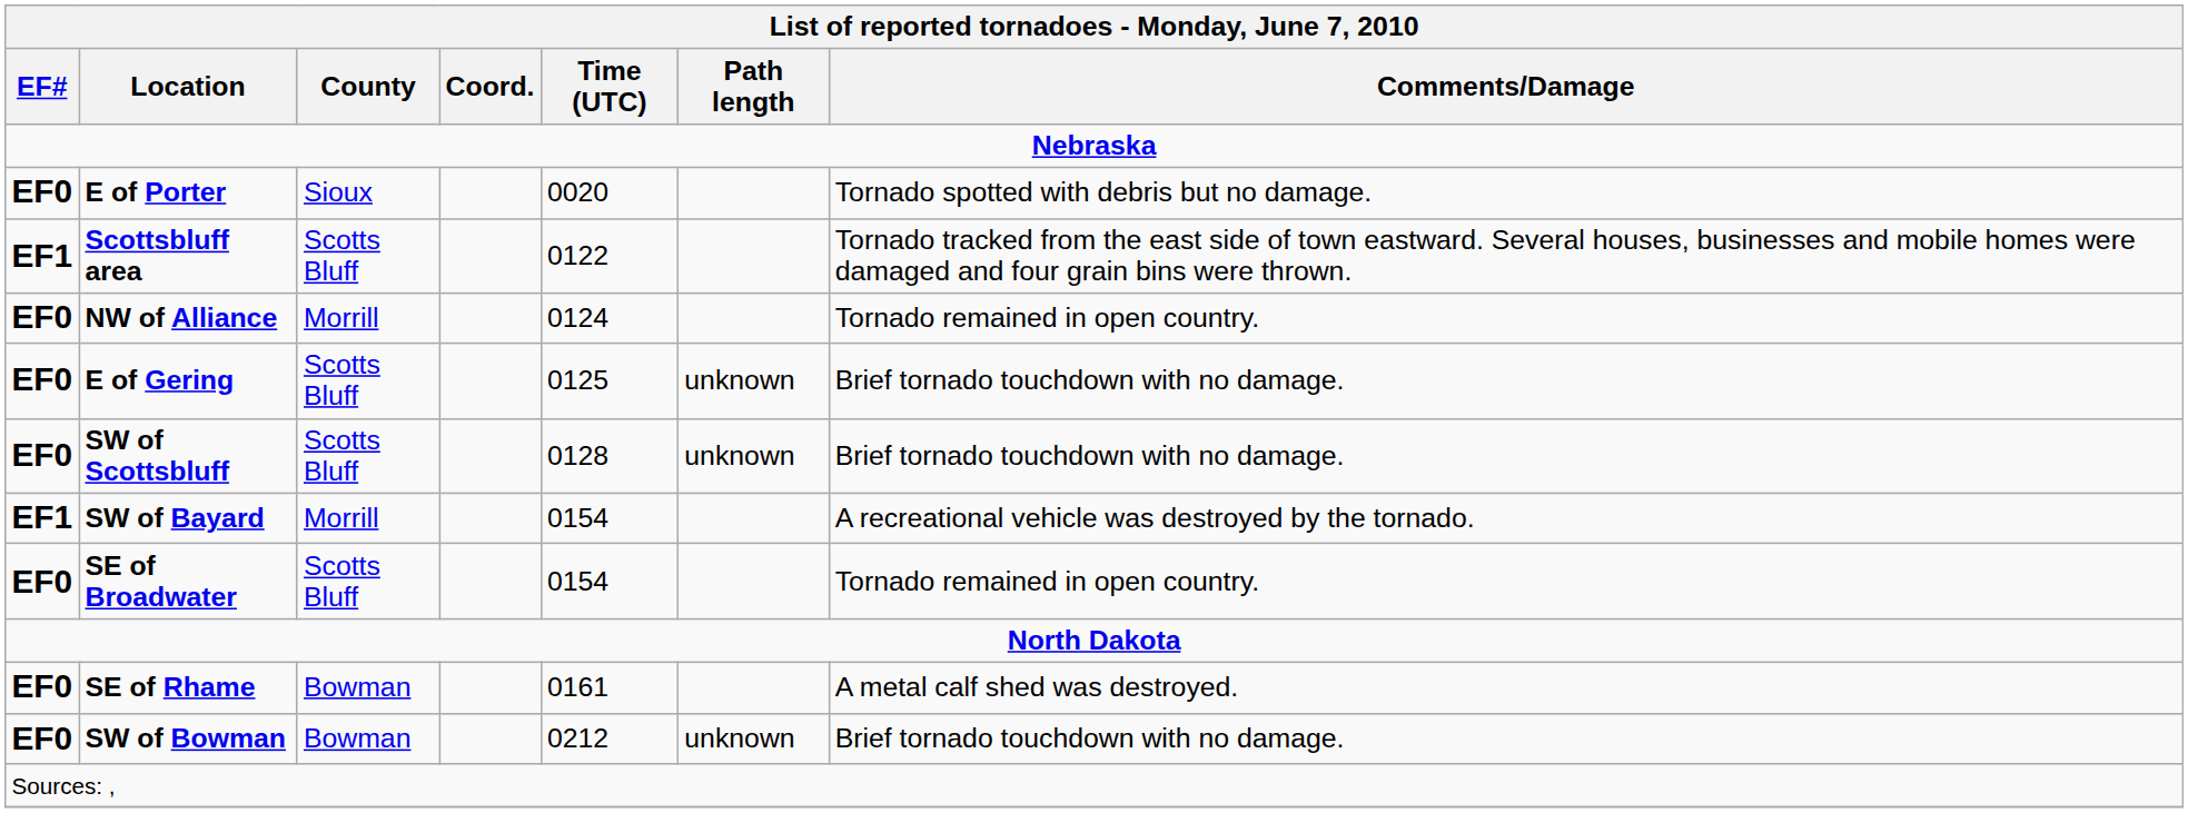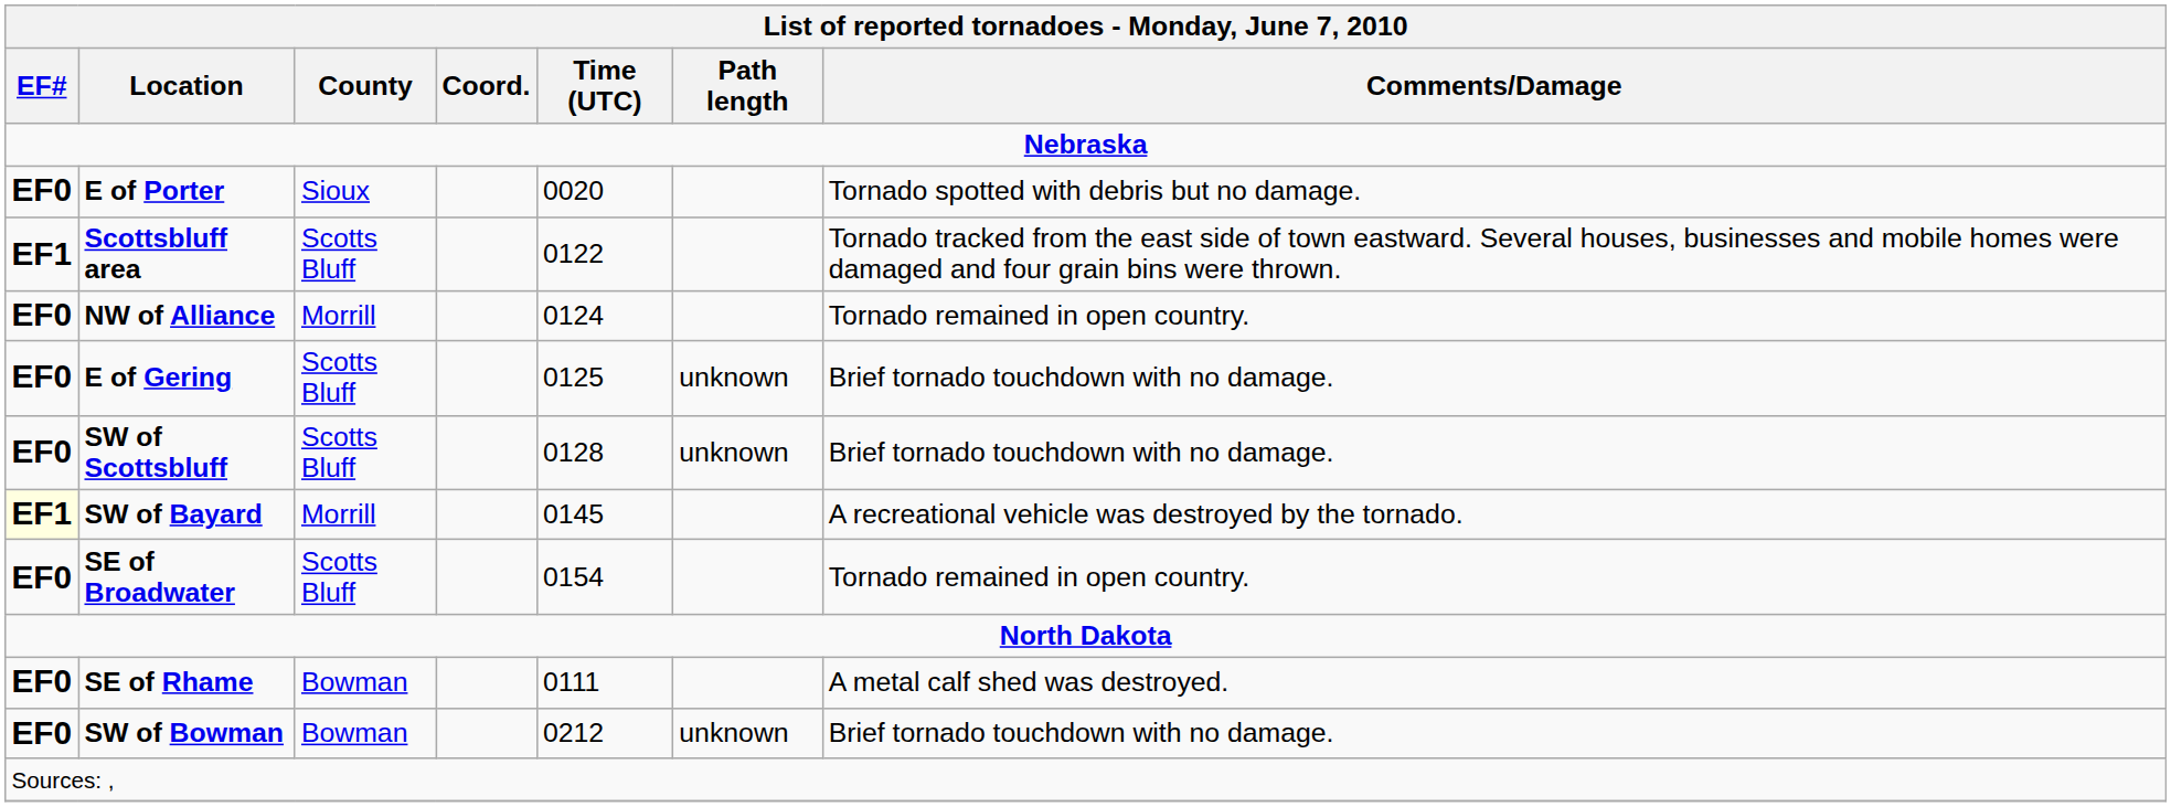SW of Bayard | EF#: no background -> lightyellow background
SW of Bayard | Time (UTC): 0154 -> 0145
SE of Rhame | Time (UTC): 0161 -> 0111
